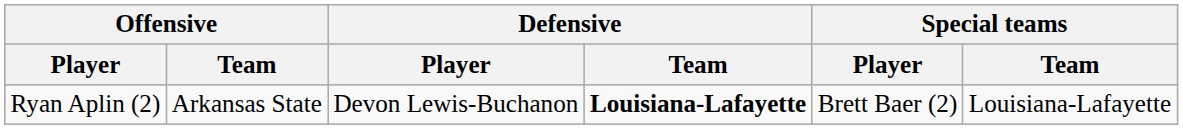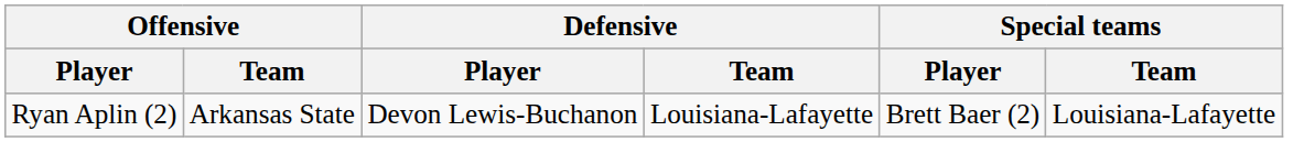Ryan Aplin (2) | Defensive / Team: bold -> normal
